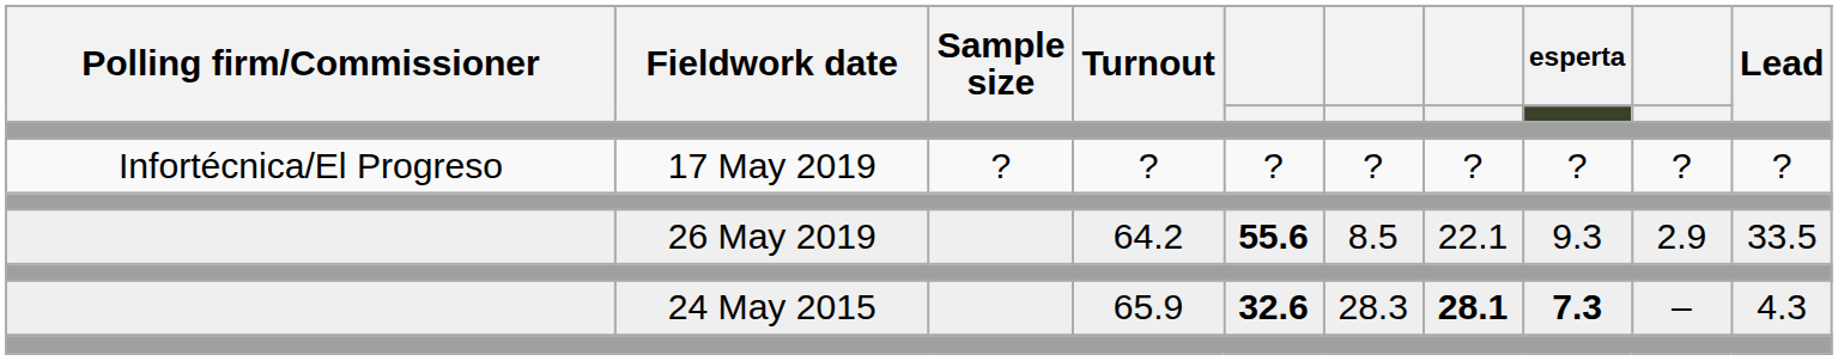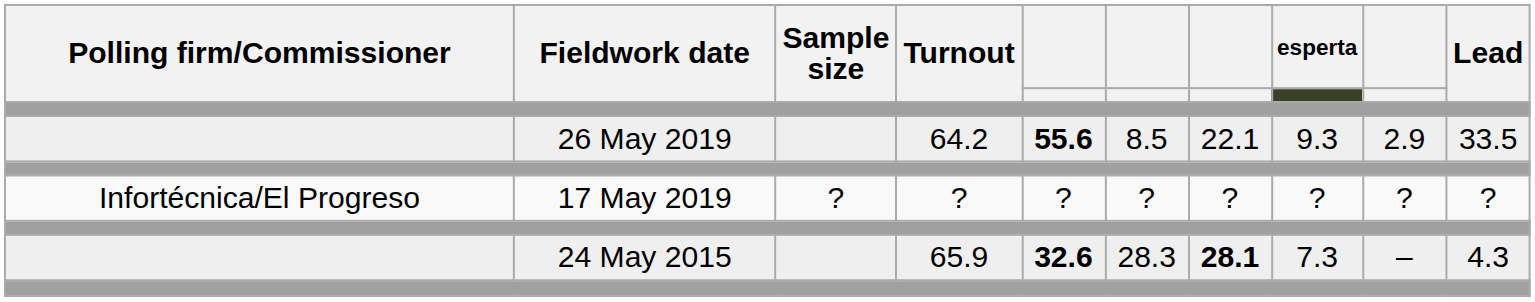rows swapped: 26 May 2019 <-> 17 May 2019
24 May 2015 | esperta: bold -> normal
